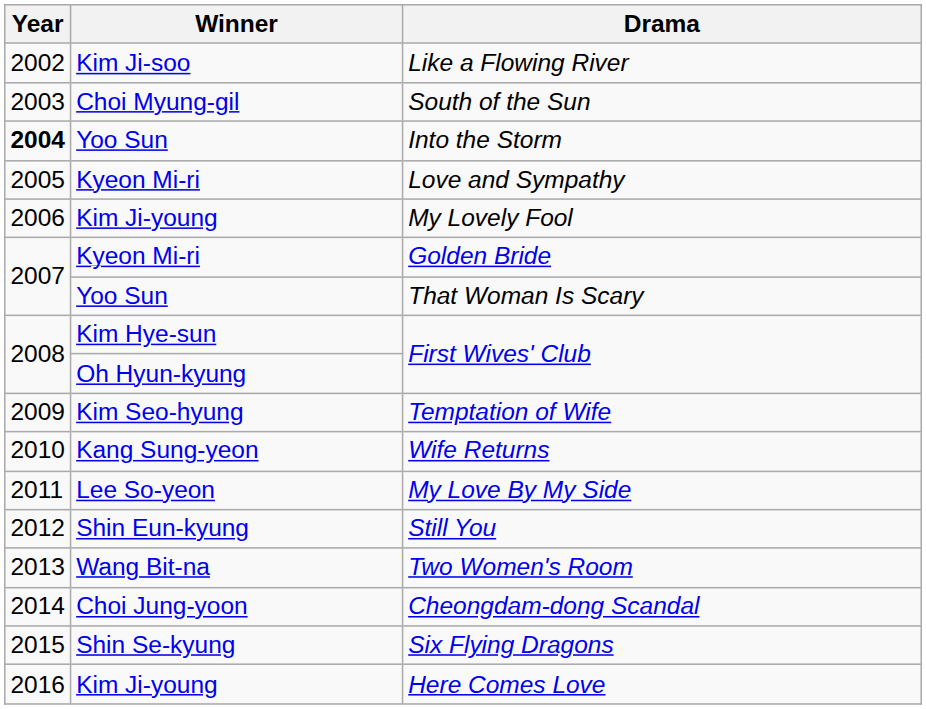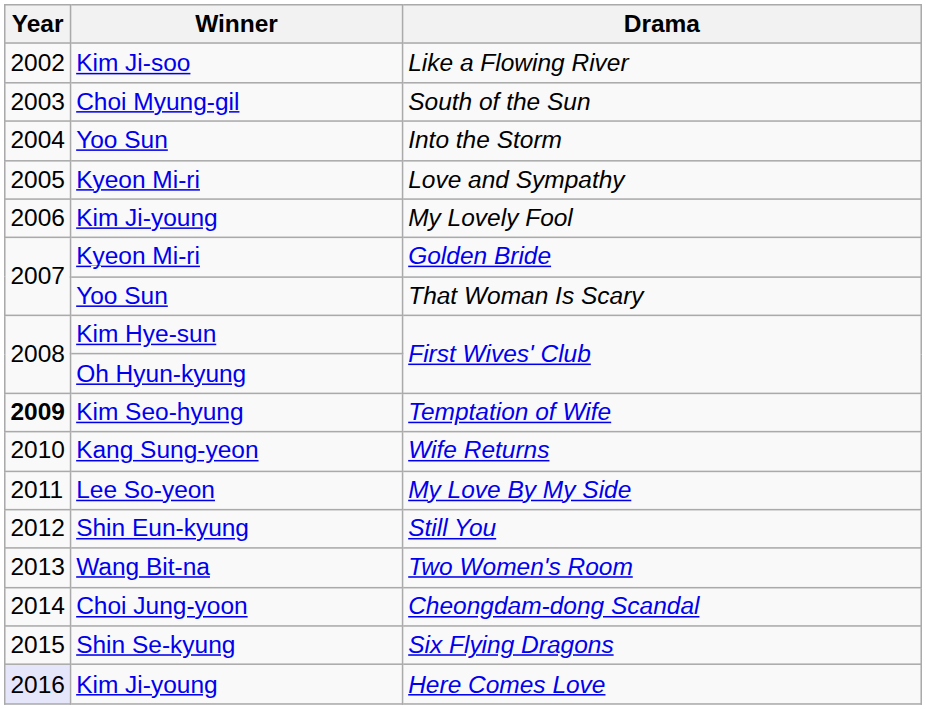Into the Storm | Year: bold -> normal
Temptation of Wife | Year: normal -> bold
Here Comes Love | Year: no background -> lavender background
